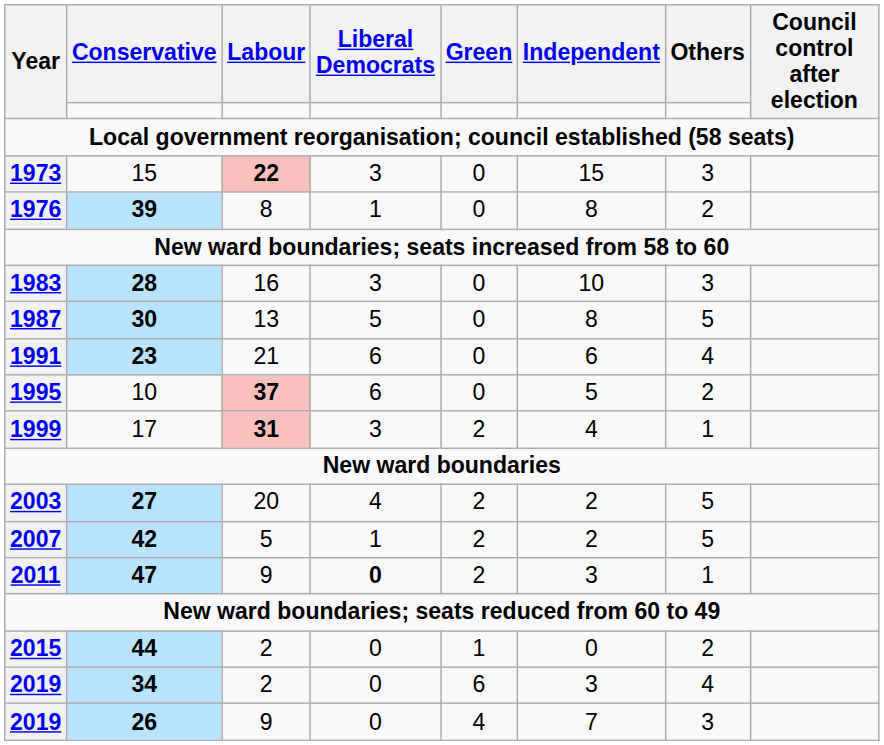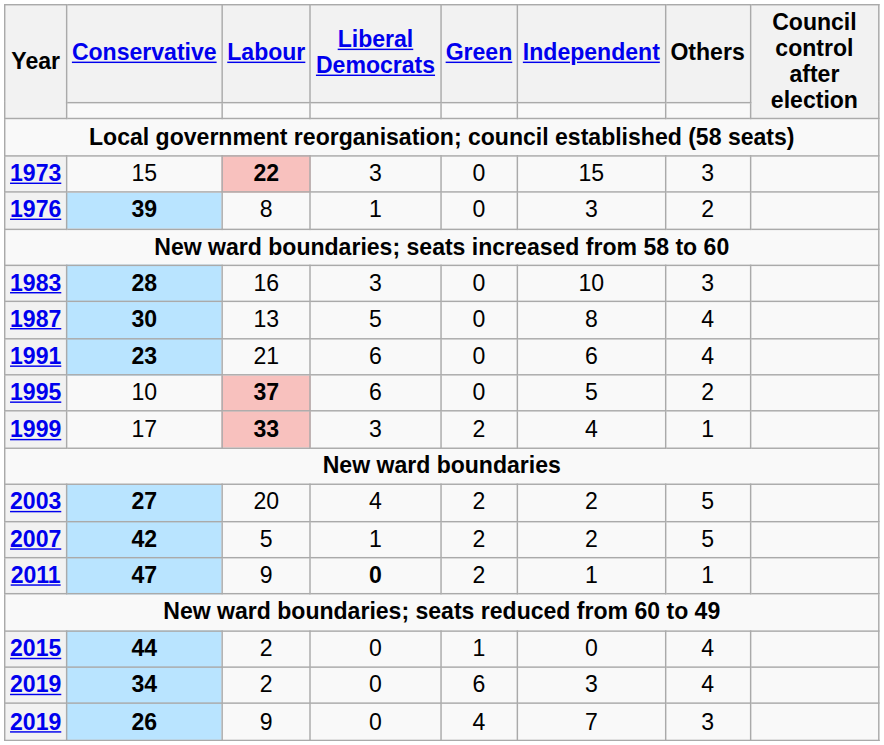39 | Independent: 8 -> 3
30 | Others: 5 -> 4
17 | Labour: 31 -> 33
47 | Independent: 3 -> 1
44 | Others: 2 -> 4
